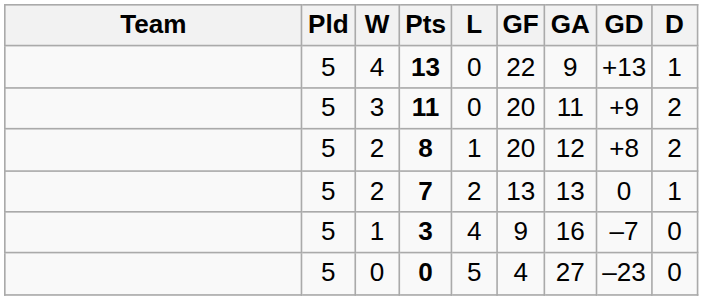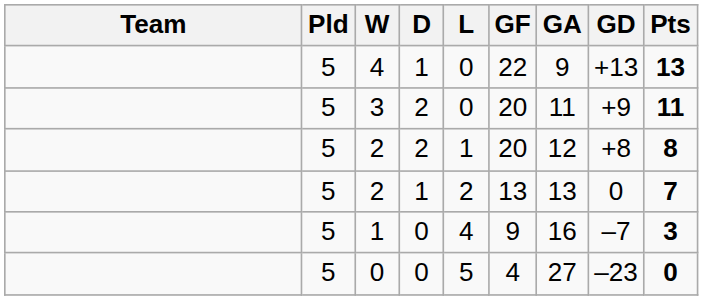columns swapped: D <-> Pts
